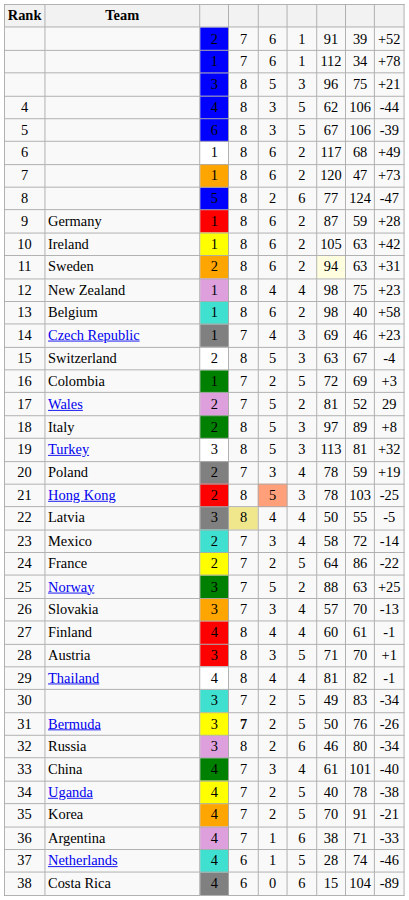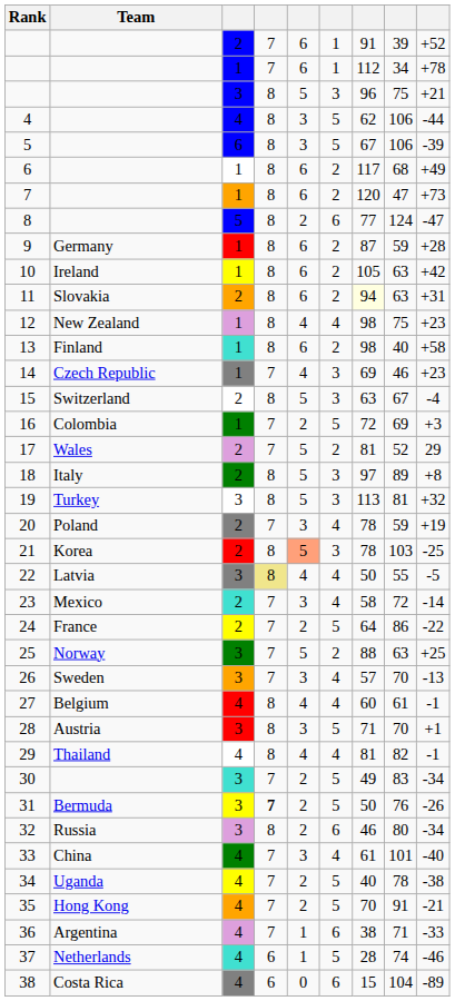11 | Team: Sweden -> Slovakia
13 | Team: Belgium -> Finland
21 | Team: Hong Kong -> Korea
26 | Team: Slovakia -> Sweden
27 | Team: Finland -> Belgium
35 | Team: Korea -> Hong Kong
